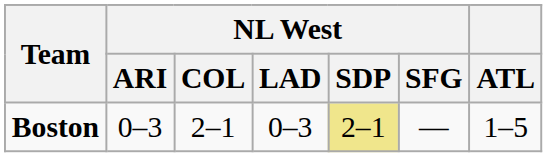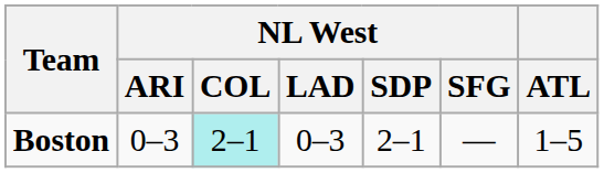Boston | NL West / COL: no background -> paleturquoise background
Boston | NL West / SDP: khaki background -> no background
